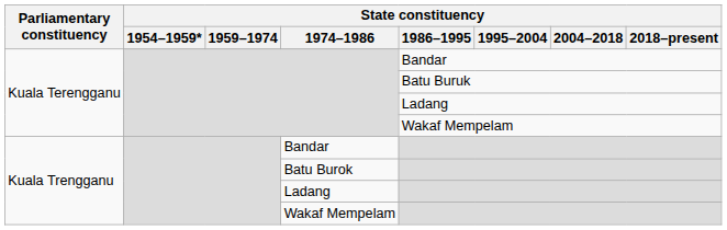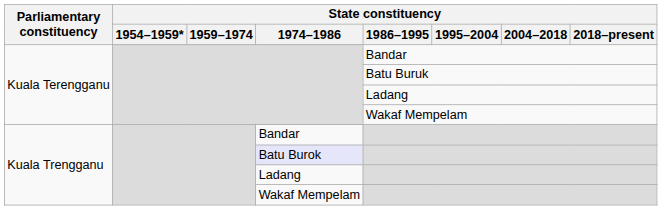Batu Burok | State constituency / 1974–1986: no background -> lavender background
